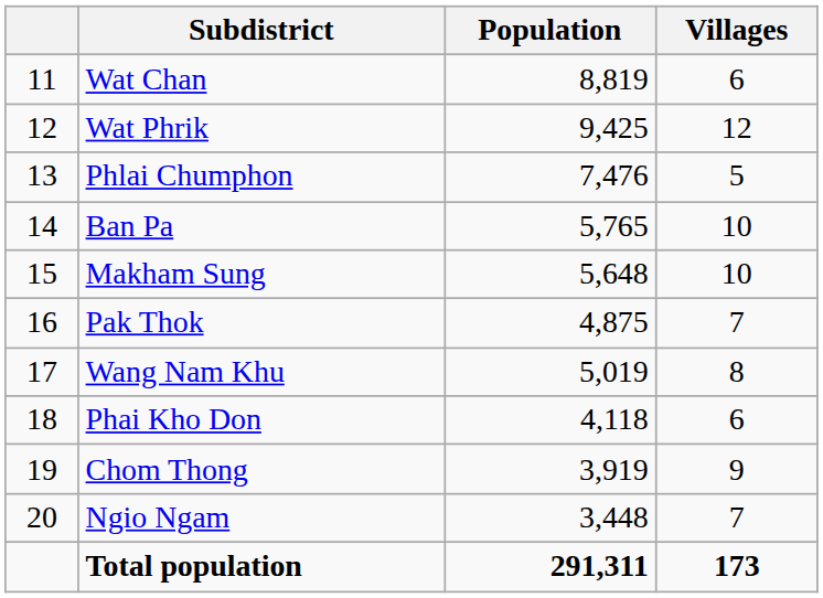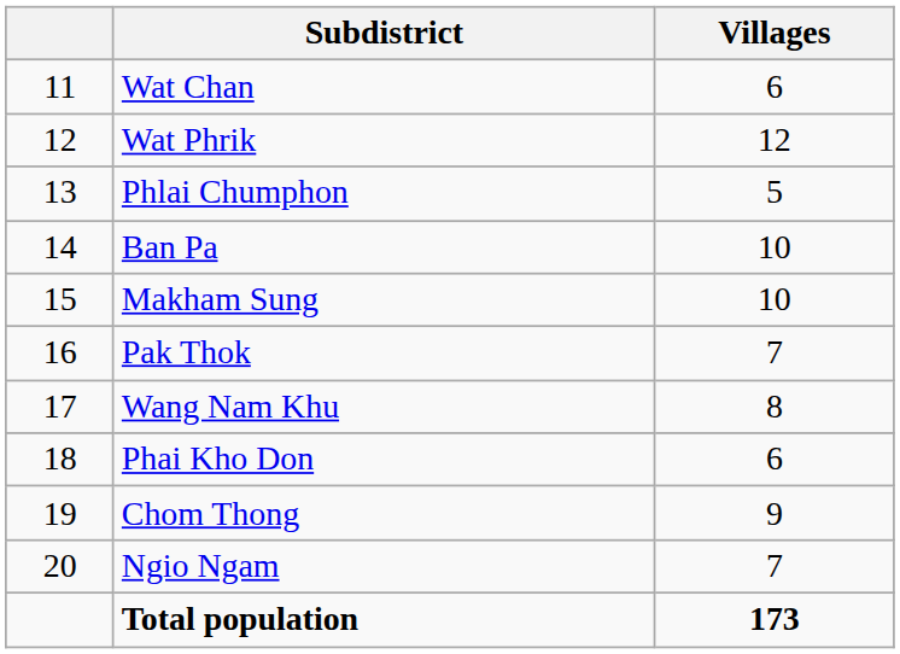- column: Population | 8,819 | 9,425 | 7,476 | 5,765 | 5,648 | 4,875 | 5,019 | 4,118 | 3,919 | 3,448 | 291,311
